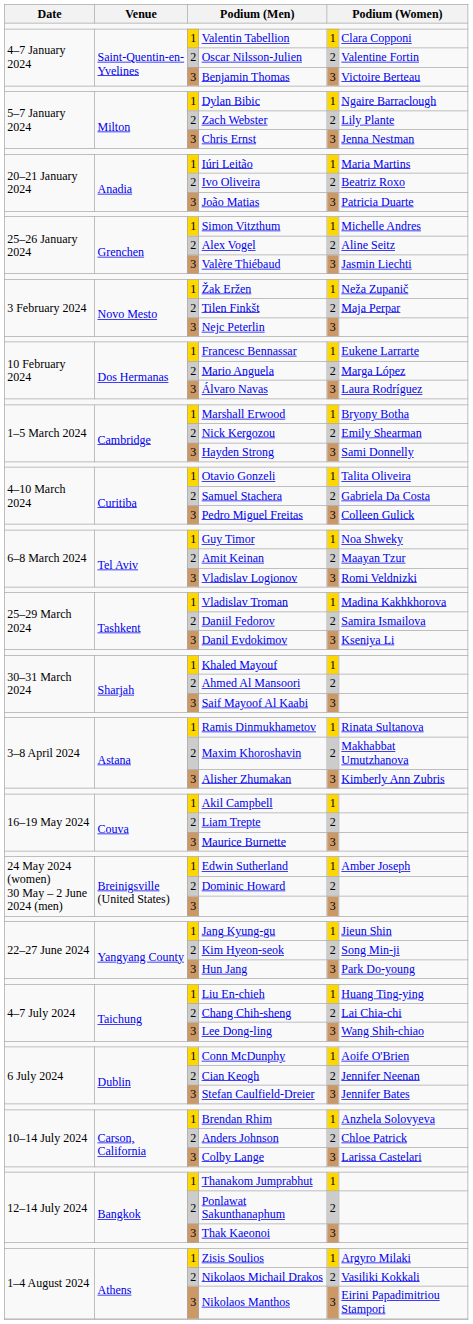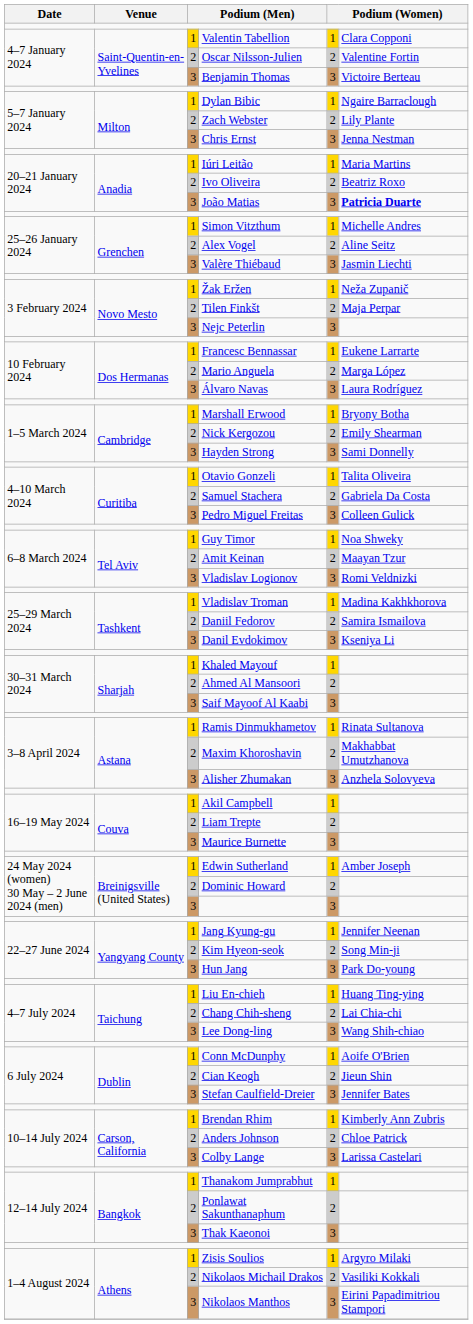João Matias | column 6: normal -> bold
Alisher Zhumakan | column 6: Kimberly Ann Zubris -> Anzhela Solovyeva
Jang Kyung-gu | column 6: Jieun Shin -> Jennifer Neenan
Cian Keogh | column 6: Jennifer Neenan -> Jieun Shin
Brendan Rhim | column 6: Anzhela Solovyeva -> Kimberly Ann Zubris
